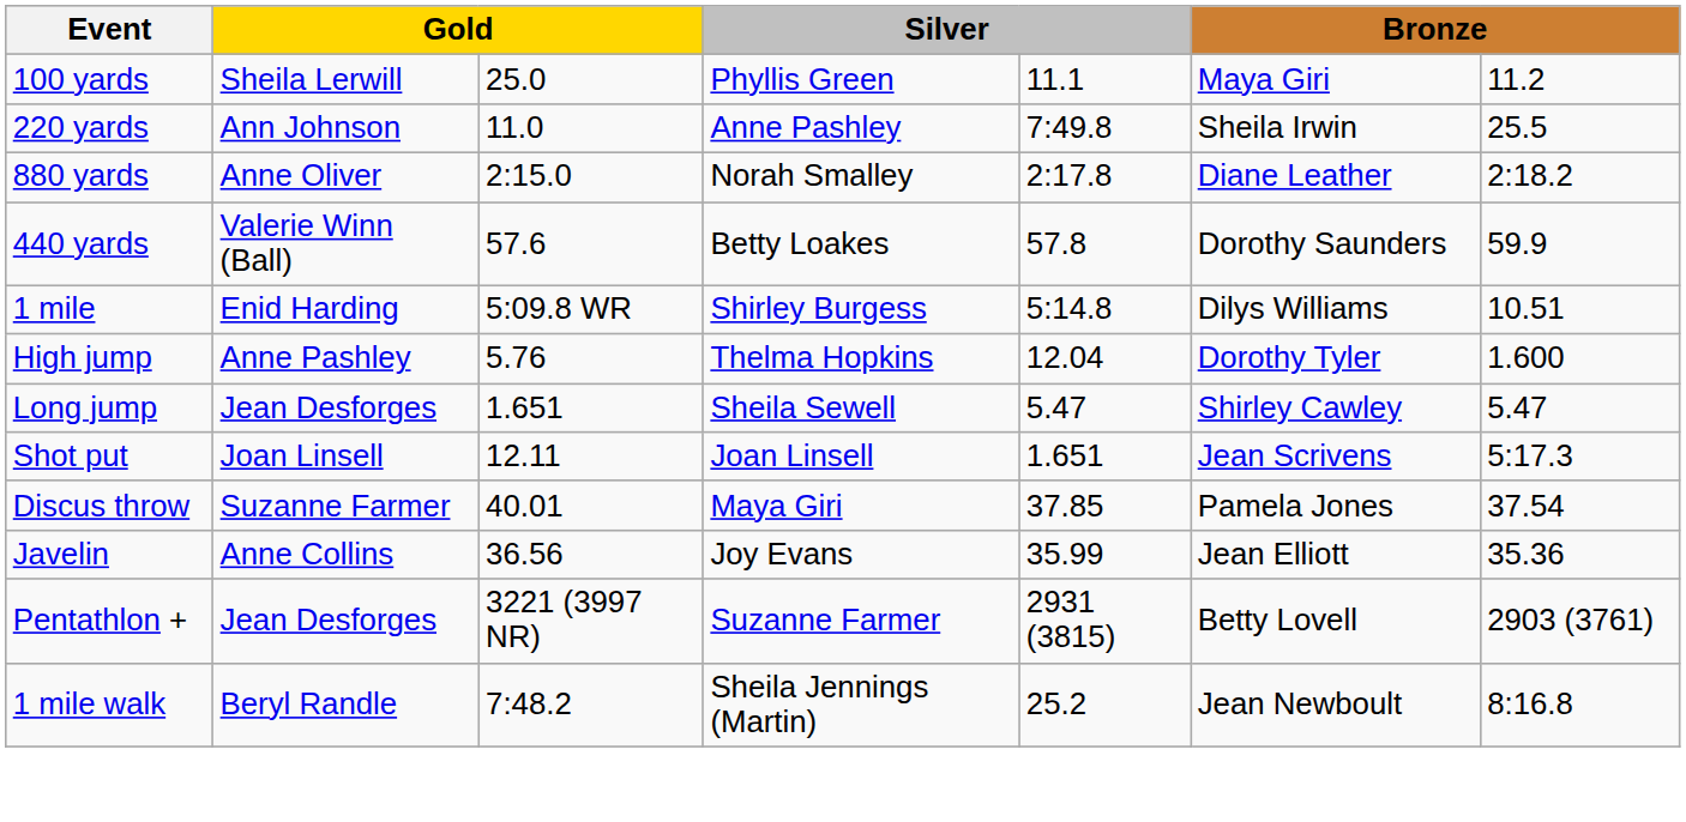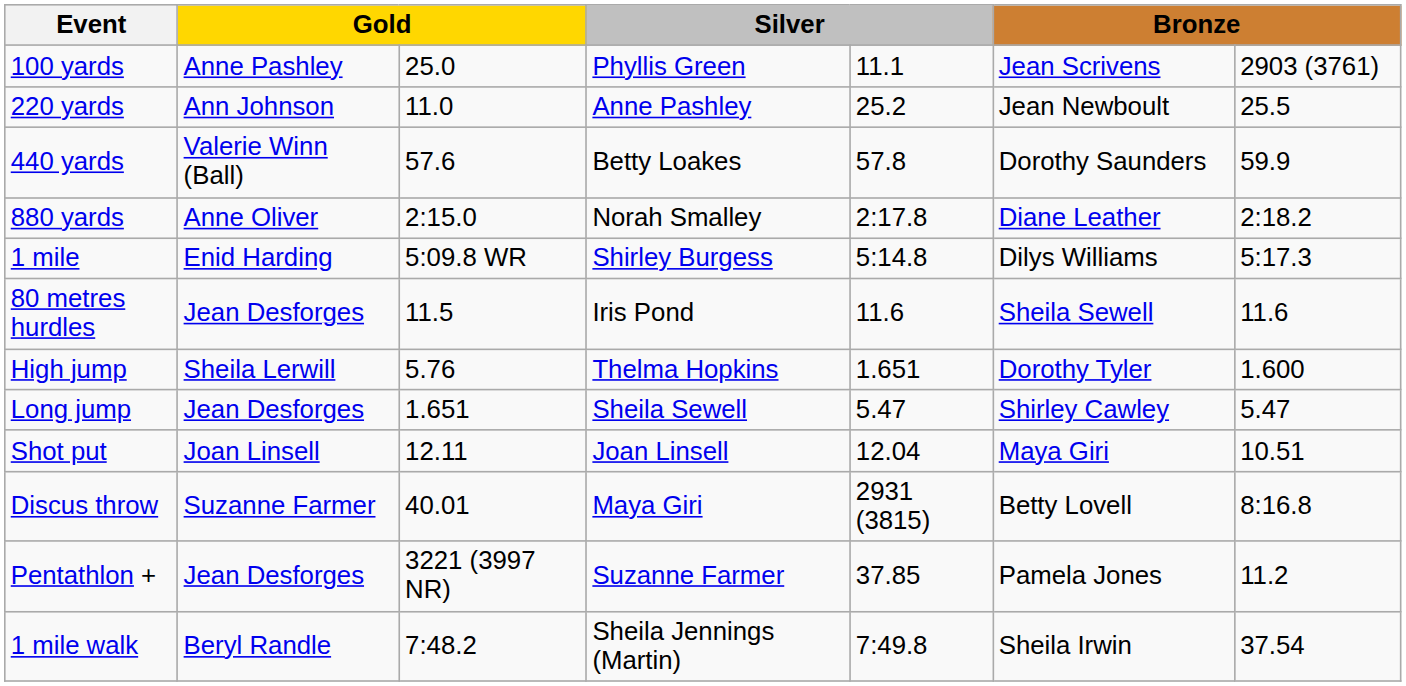100 yards | column 2: Sheila Lerwill -> Anne Pashley
100 yards | column 6: Maya Giri -> Jean Scrivens
100 yards | column 7: 11.2 -> 2903 (3761)
220 yards | column 5: 7:49.8 -> 25.2
220 yards | column 6: Sheila Irwin -> Jean Newboult
rows swapped: 440 yards <-> 880 yards
1 mile | column 7: 10.51 -> 5:17.3
+ row: 80 metres hurdles | Jean Desforges | 11.5 | Iris Pond | 11.6 | Sheila Sewell | 11.6
High jump | column 2: Anne Pashley -> Sheila Lerwill
High jump | column 5: 12.04 -> 1.651
Shot put | column 5: 1.651 -> 12.04
Shot put | column 6: Jean Scrivens -> Maya Giri
Shot put | column 7: 5:17.3 -> 10.51
Discus throw | column 5: 37.85 -> 2931 (3815)
Discus throw | column 6: Pamela Jones -> Betty Lovell
Discus throw | column 7: 37.54 -> 8:16.8
- row: Javelin | Anne Collins | 36.56 | Joy Evans | 35.99 | Jean Elliott | 35.36
Pentathlon + | column 5: 2931 (3815) -> 37.85
Pentathlon + | column 6: Betty Lovell -> Pamela Jones
Pentathlon + | column 7: 2903 (3761) -> 11.2
1 mile walk | column 5: 25.2 -> 7:49.8
1 mile walk | column 6: Jean Newboult -> Sheila Irwin
1 mile walk | column 7: 8:16.8 -> 37.54
